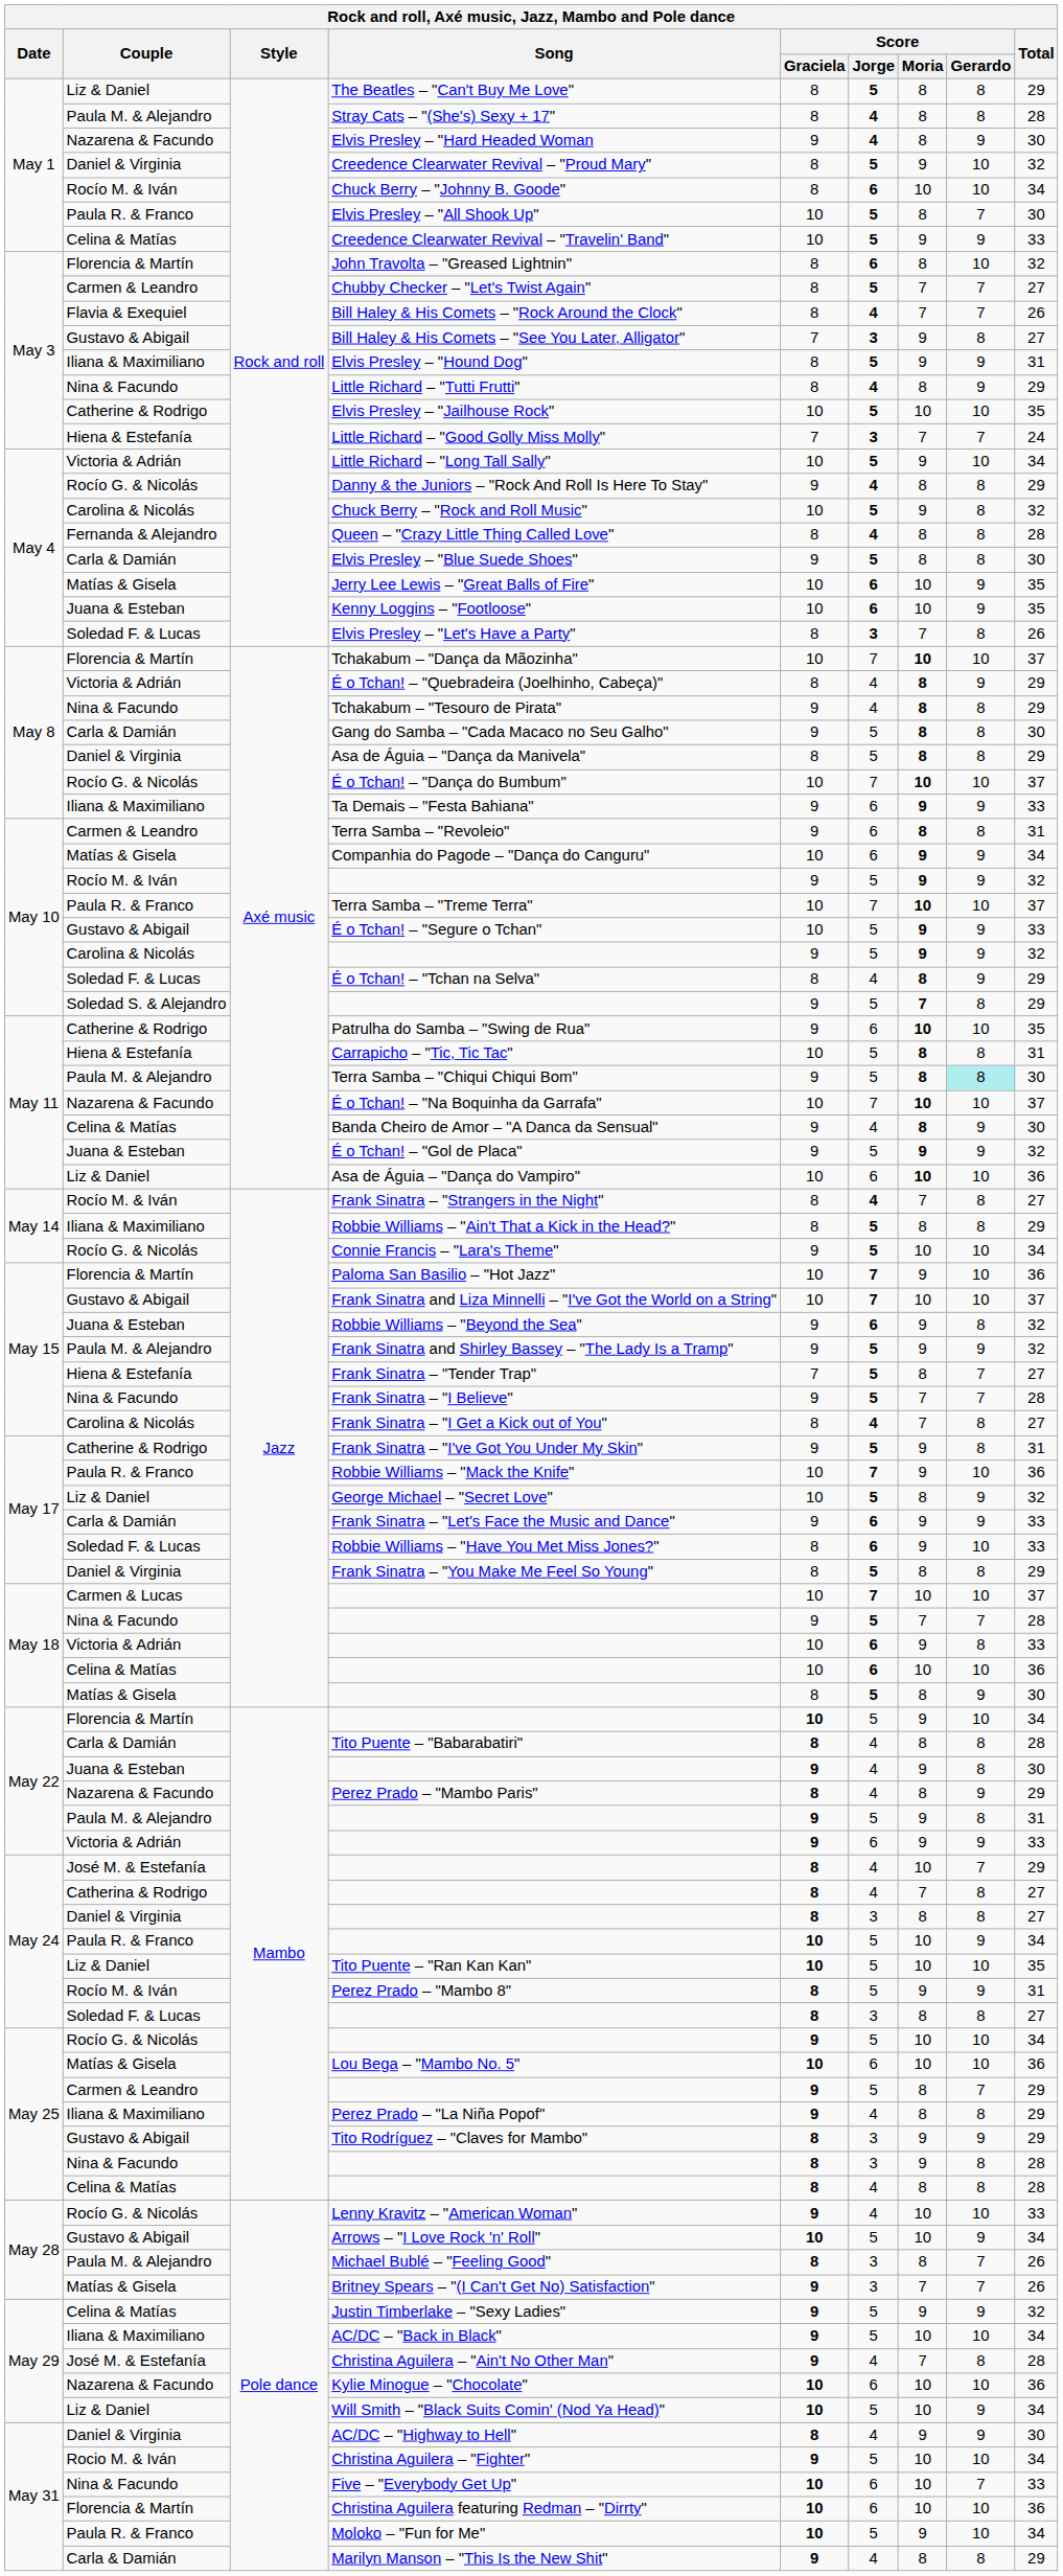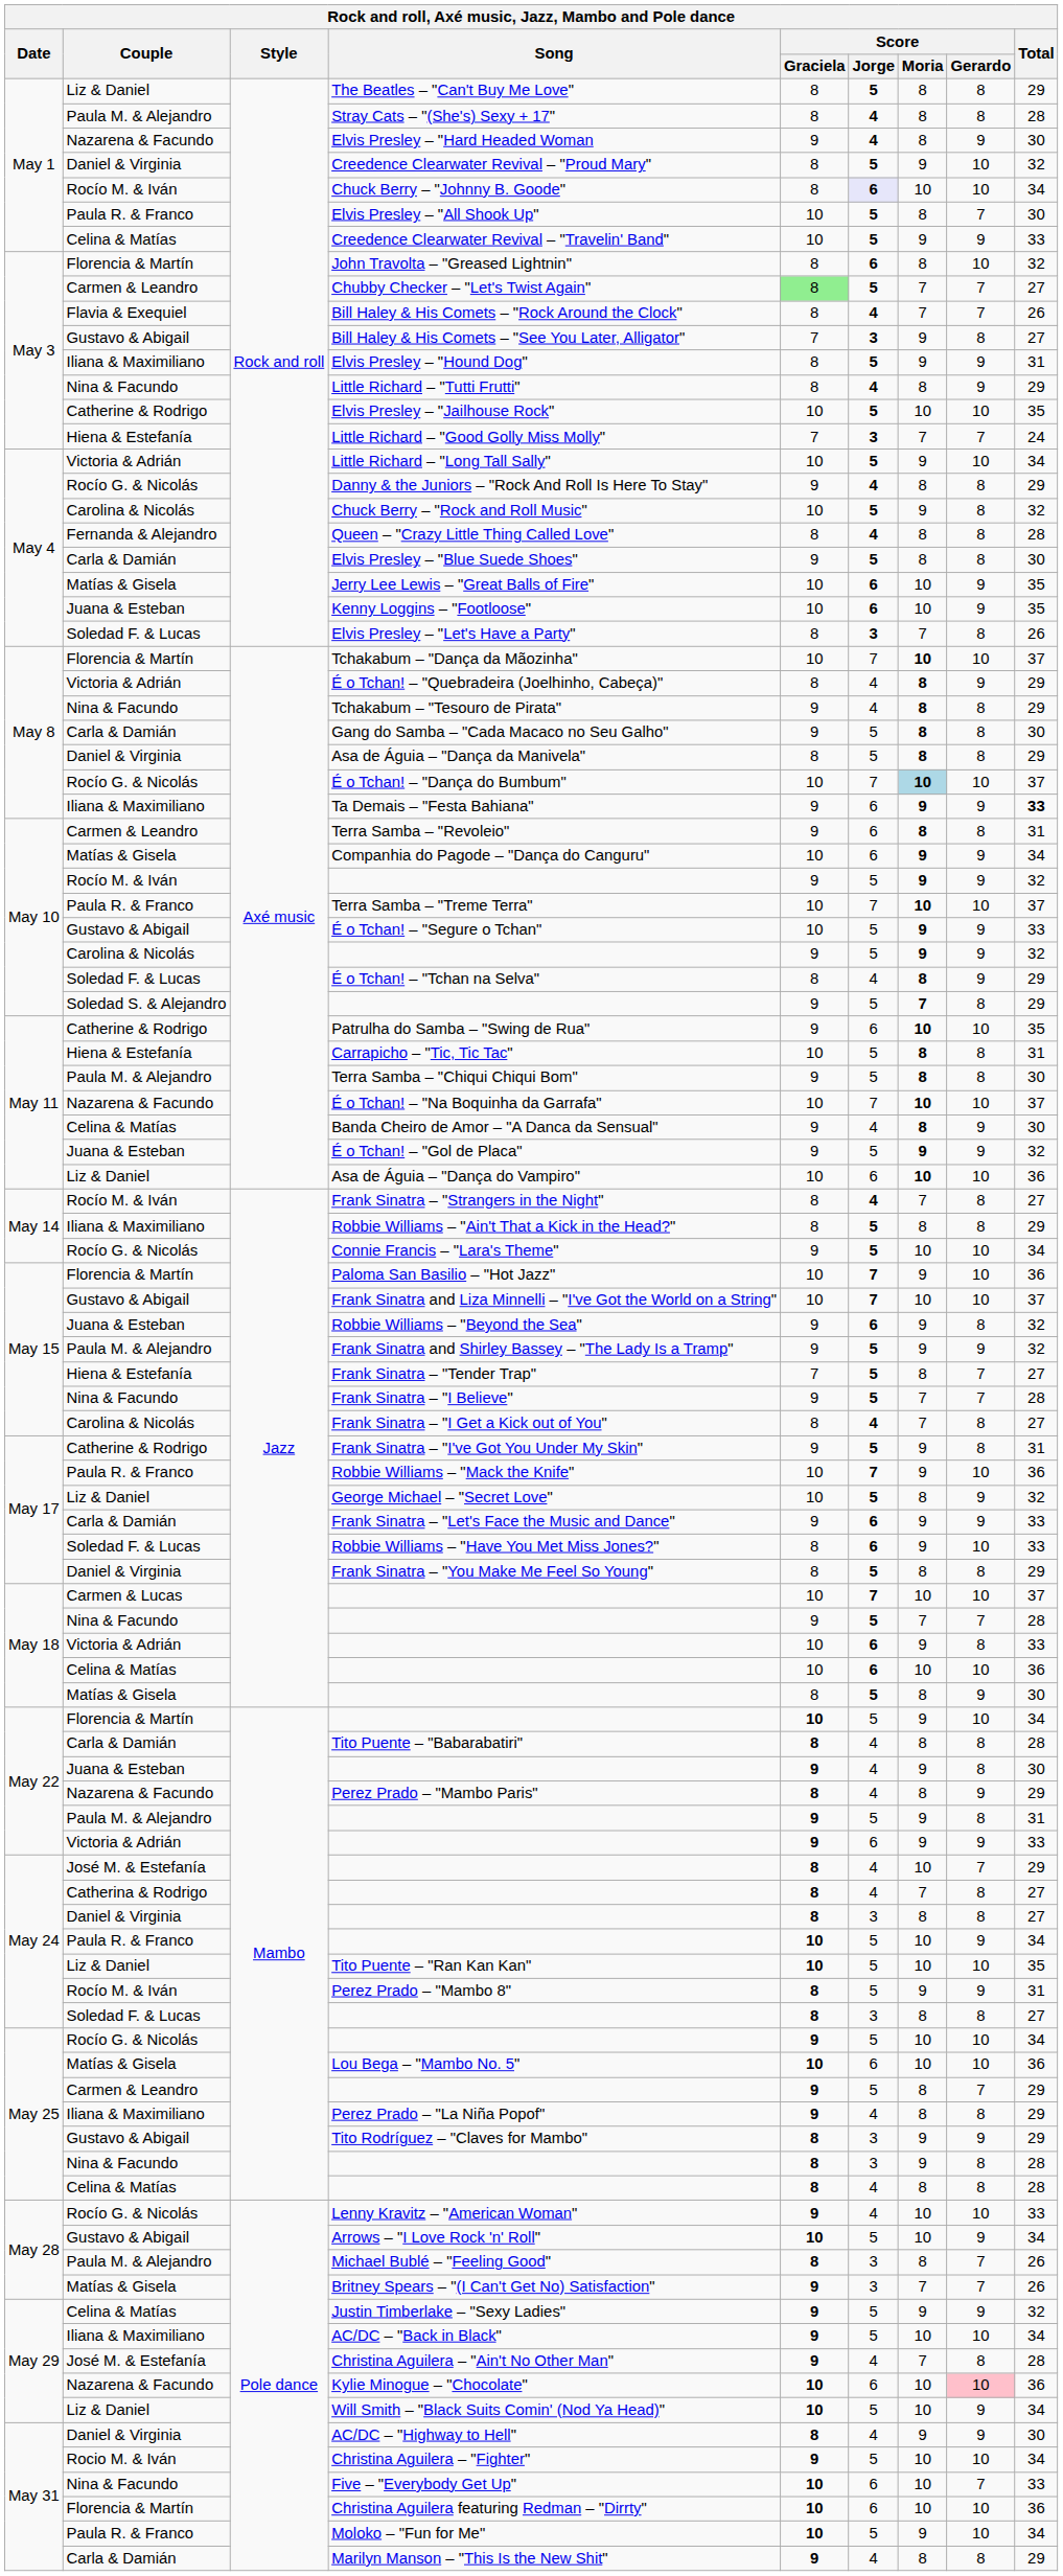Chuck Berry – "Johnny B. Goode" | Score / Jorge: no background -> lavender background
Chubby Checker – "Let's Twist Again" | Score / Graciela: no background -> lightgreen background
É o Tchan! – "Dança do Bumbum" | Score / Moria: no background -> lightblue background
Ta Demais – "Festa Bahiana" | Total: normal -> bold
Terra Samba – "Chiqui Chiqui Bom" | Score / Gerardo: paleturquoise background -> no background
Kylie Minogue – "Chocolate" | Score / Gerardo: no background -> pink background
